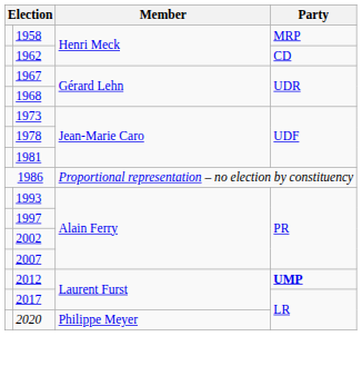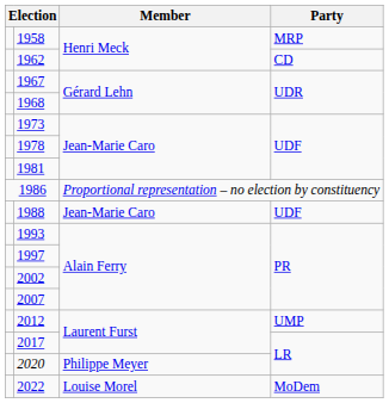+ row: 1988 | Jean-Marie Caro | UDF
2012 | Party: bold -> normal
+ row: 2022 | Louise Morel | MoDem
